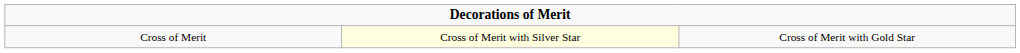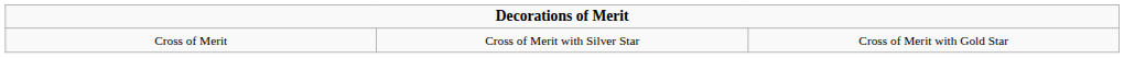Cross of Merit | column 2: lightyellow background -> no background
